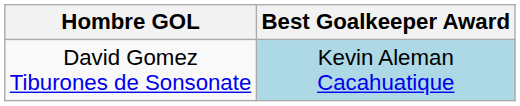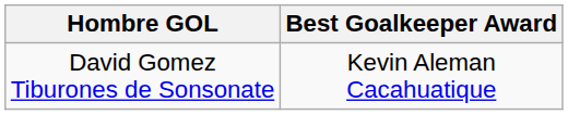David Gomez Tiburones de Sonsonate | Best Goalkeeper Award: lightblue background -> no background
